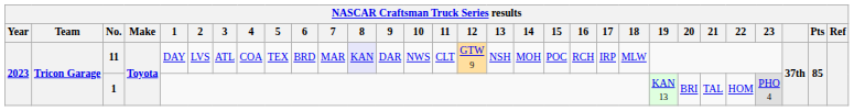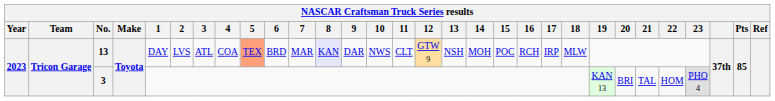row 3 | No.: 11 -> 13
row 3 | 5: no background -> lightsalmon background
row 4 | No.: 1 -> 3
